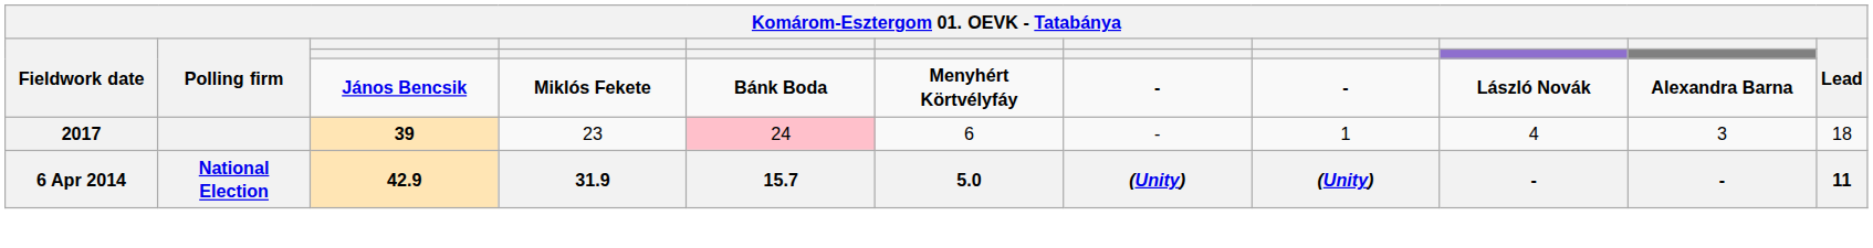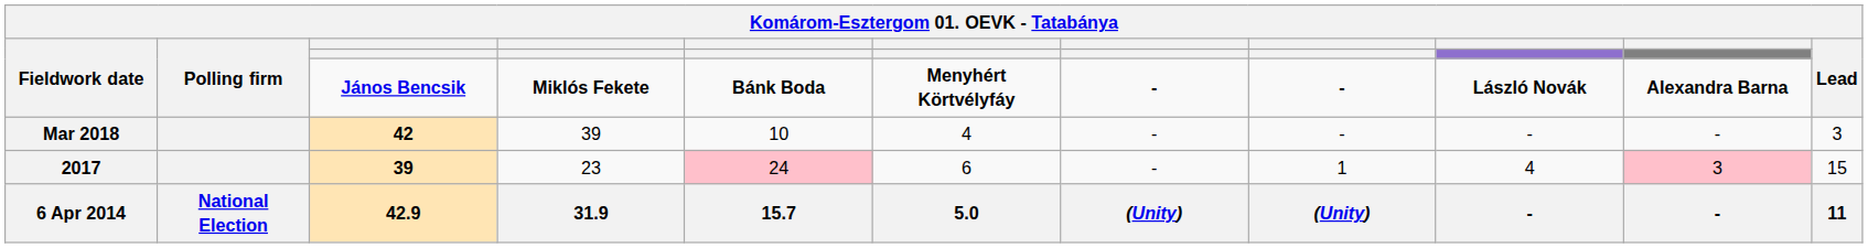+ row: Mar 2018 | 42 | 39 | 10 | 4 | - | - | - | - | 3
2017 | column 10: no background -> pink background
2017 | Lead: 18 -> 15
